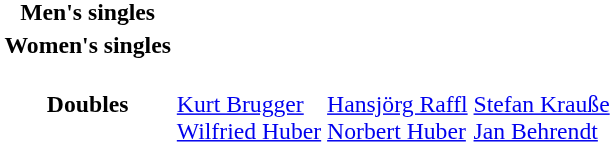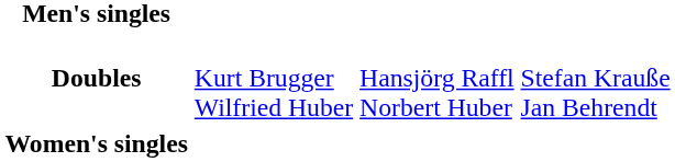rows swapped: Women's singles <-> Doubles
